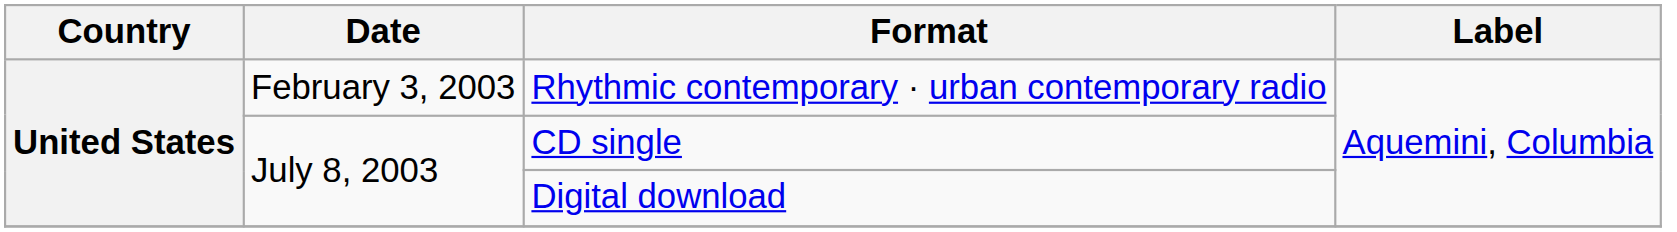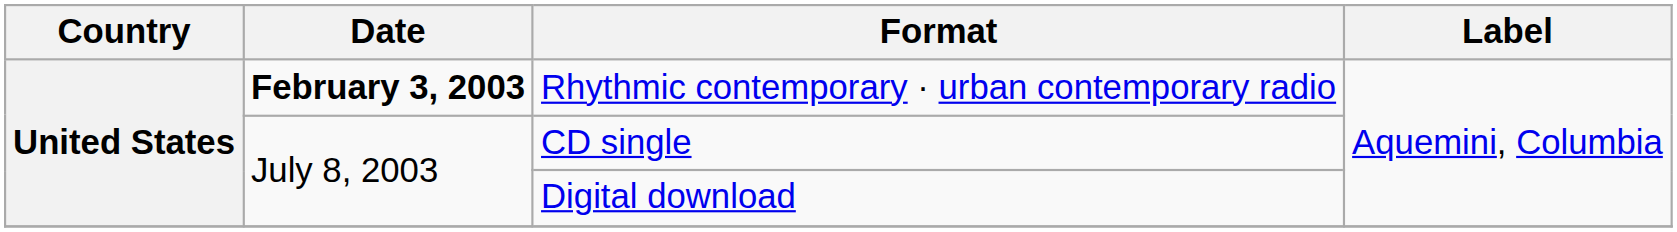Rhythmic contemporary · urban contemporary radio | Date: normal -> bold
